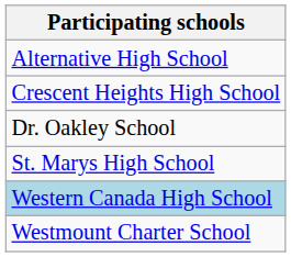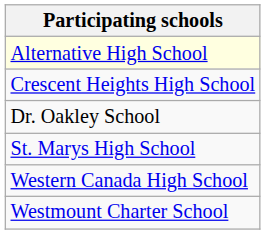row 2 | column 1: no background -> lightyellow background
row 6 | column 1: lightblue background -> no background
